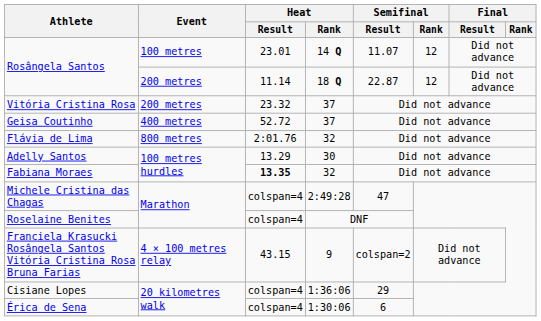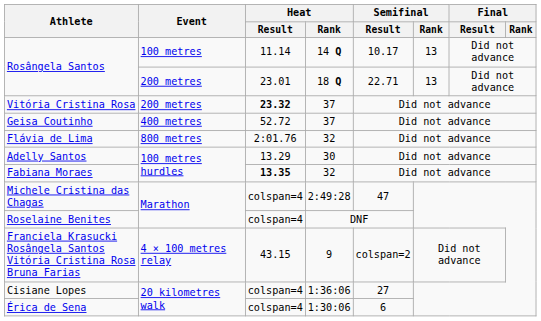Rosângela Santos / 14 Q | Heat / Result: 23.01 -> 11.14
Rosângela Santos / 14 Q | Semifinal / Result: 11.07 -> 10.17
Rosângela Santos / 14 Q | Semifinal / Rank: 12 -> 13
Rosângela Santos / 18 Q | Heat / Result: 11.14 -> 23.01
Rosângela Santos / 18 Q | Semifinal / Result: 22.87 -> 22.71
Rosângela Santos / 18 Q | Semifinal / Rank: 12 -> 13
Vitória Cristina Rosa | Heat / Result: normal -> bold
Cisiane Lopes | Semifinal / Result: 29 -> 27
